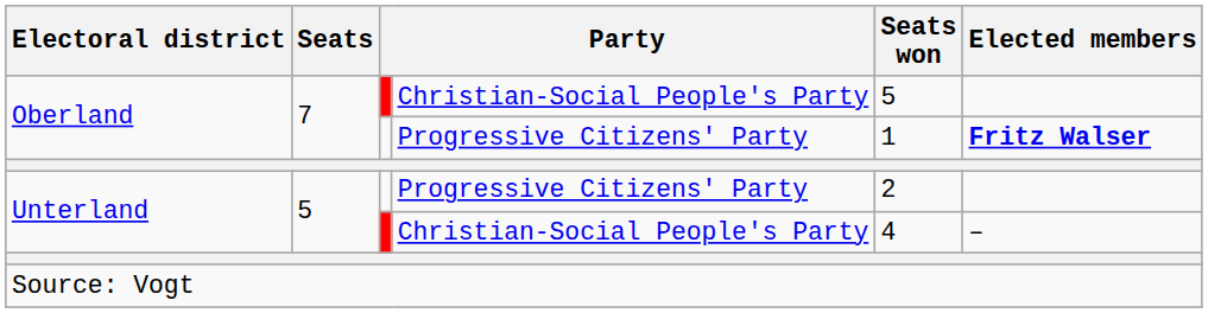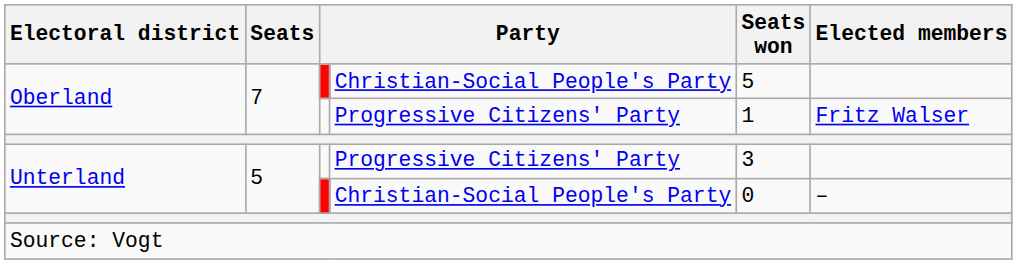Oberland / Progressive Citizens' Party | Elected members: bold -> normal
Unterland / Progressive Citizens' Party | Seats won: 2 -> 3
Unterland / Christian-Social People's Party | Seats won: 4 -> 0
